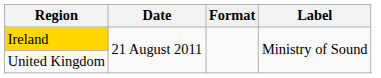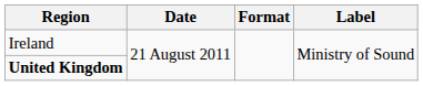Ireland | Region: gold background -> no background
United Kingdom | Region: normal -> bold
